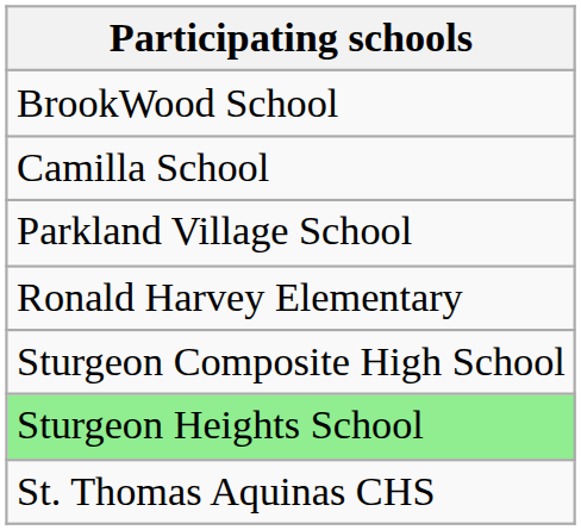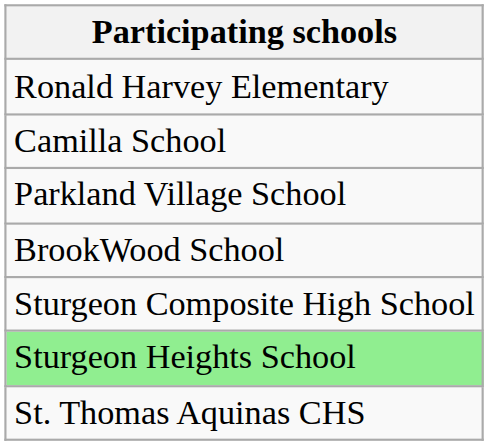row 2 | column 1: BrookWood School -> Ronald Harvey Elementary
row 5 | column 1: Ronald Harvey Elementary -> BrookWood School
